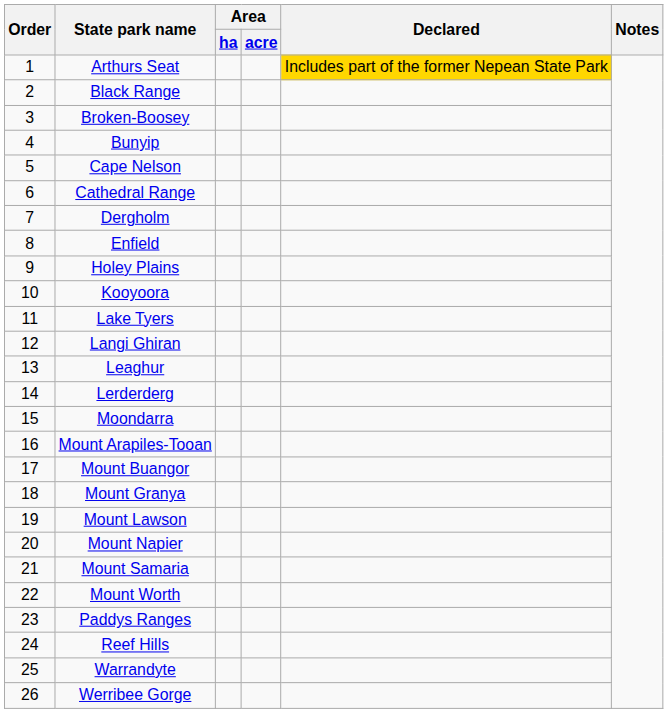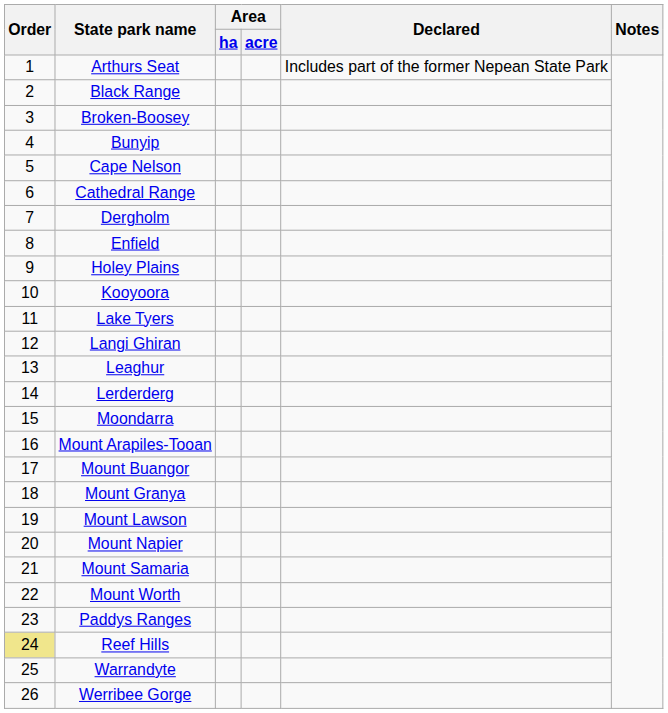Arthurs Seat | Declared: gold background -> no background
Reef Hills | Order: no background -> khaki background
